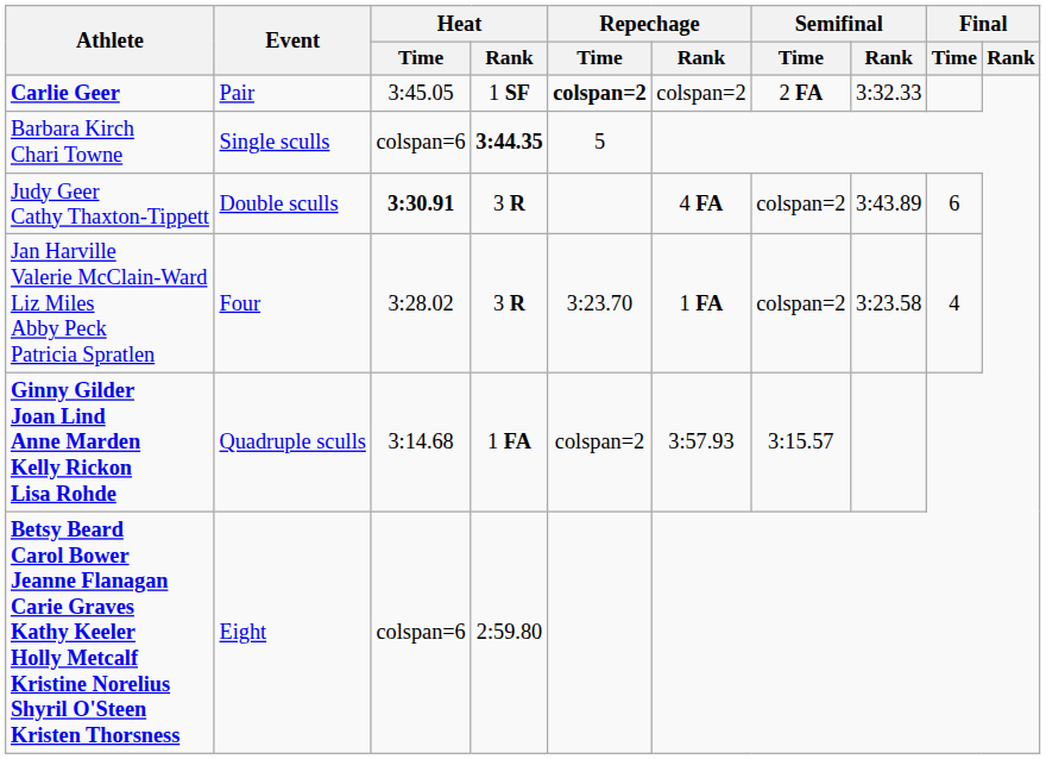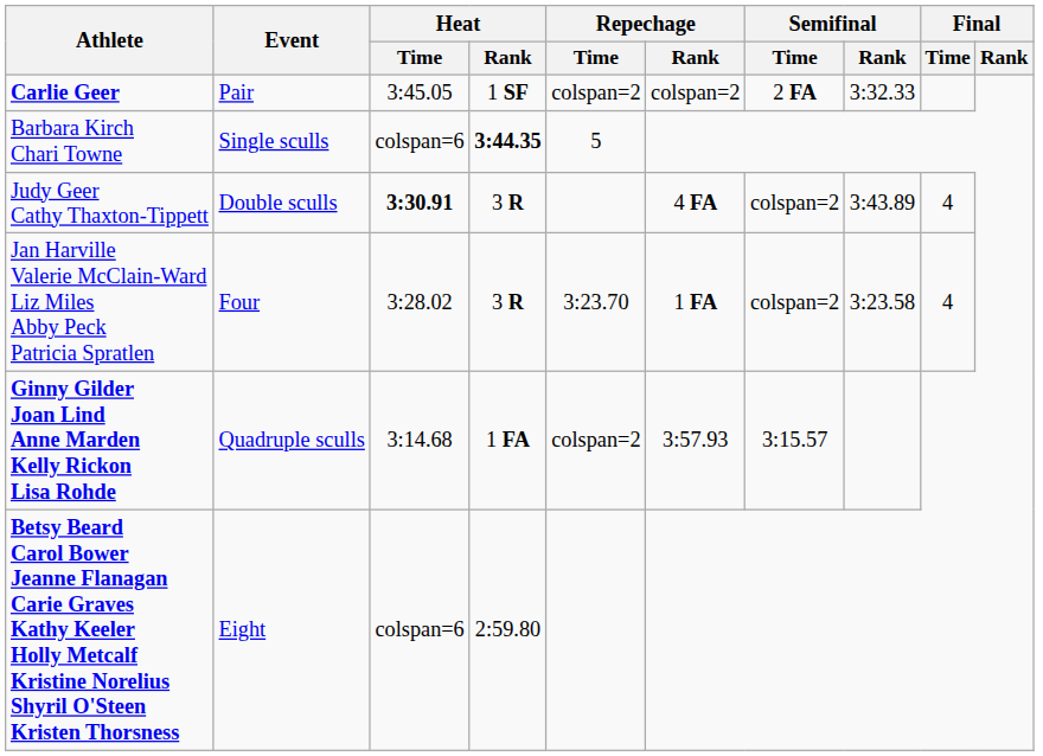Carlie Geer | Repechage / Time: bold -> normal
Judy Geer Cathy Thaxton-Tippett | Final / Time: 6 -> 4
